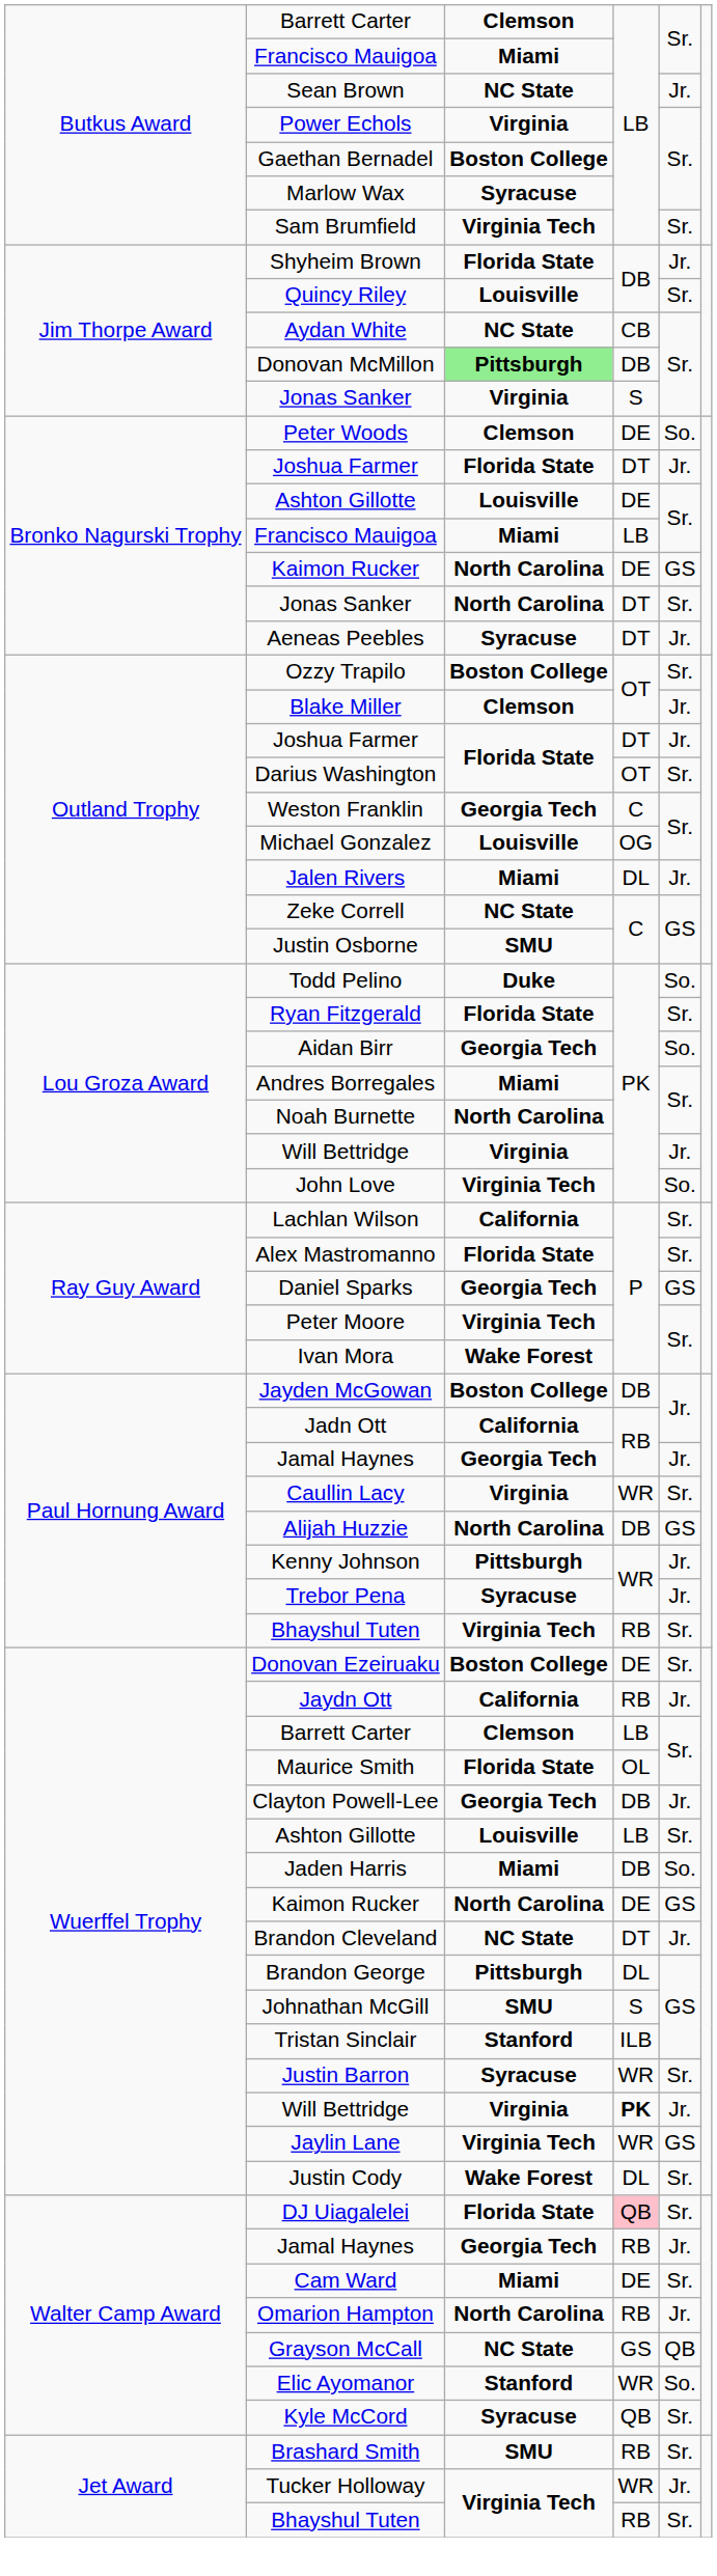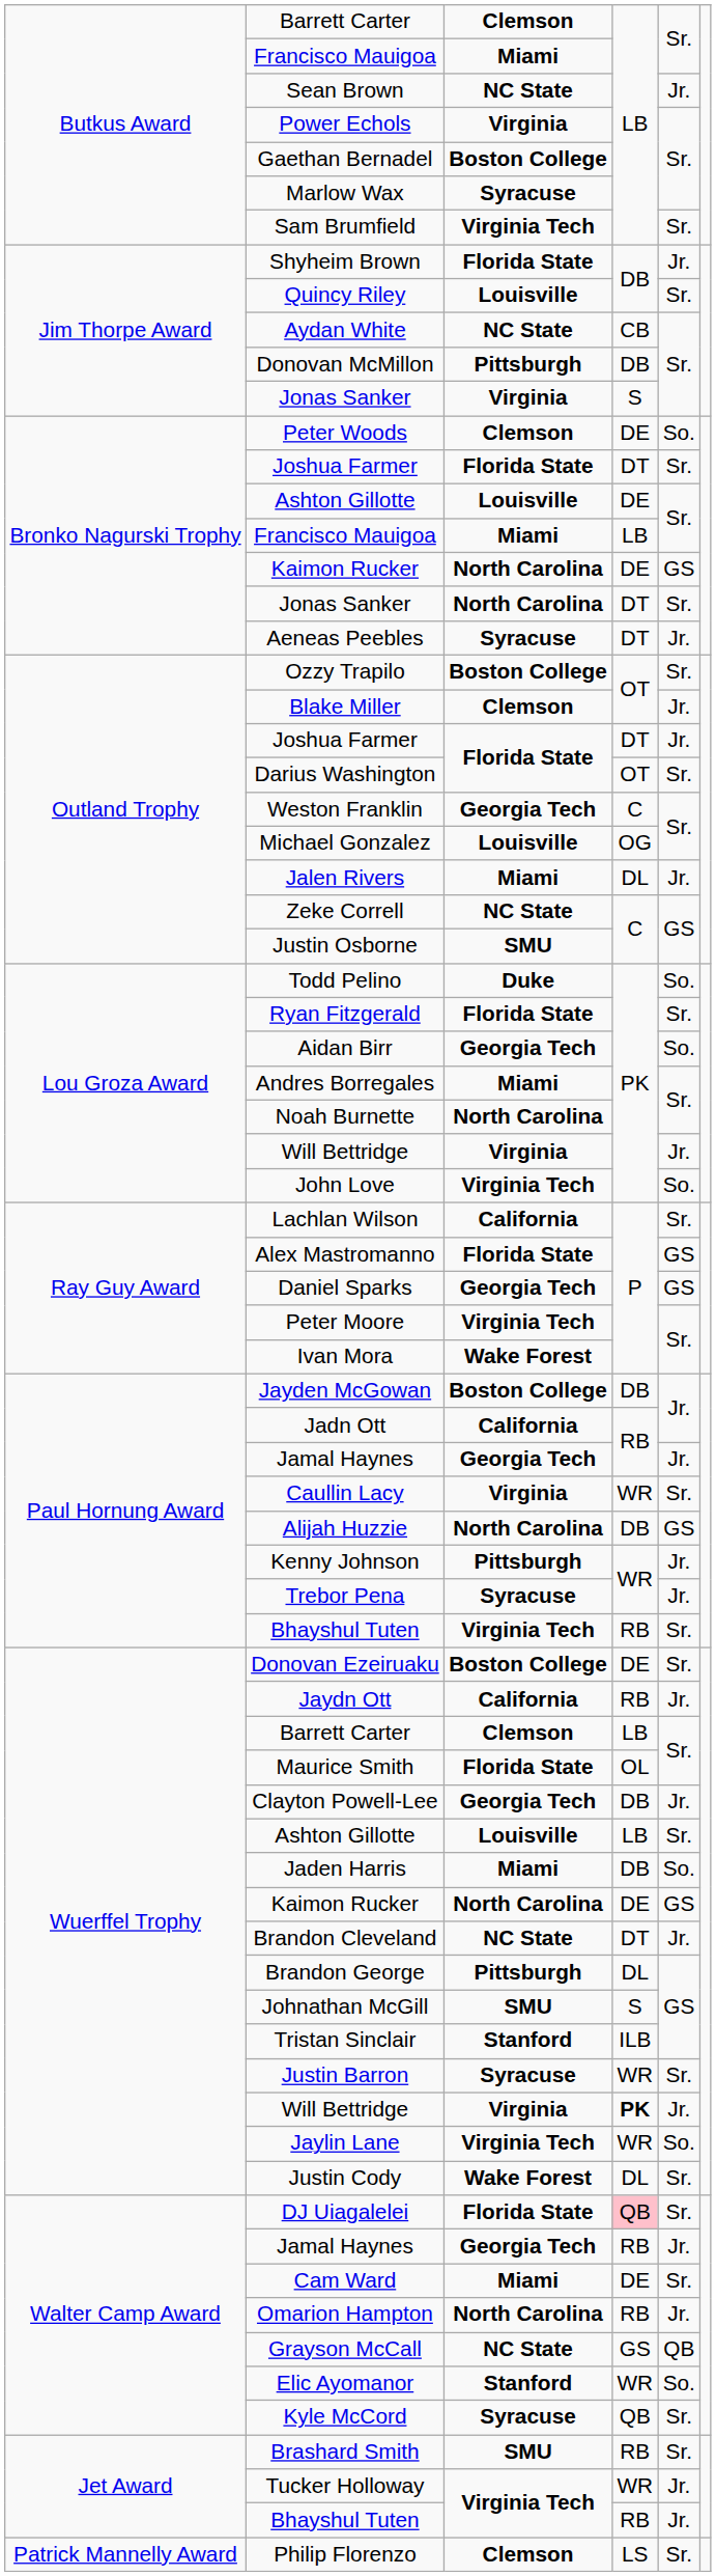Donovan McMillon | column 3: lightgreen background -> no background
Bronko Nagurski Trophy / Joshua Farmer | column 5: Jr. -> Sr.
Alex Mastromanno | column 5: Sr. -> GS
Jaylin Lane | column 5: GS -> So.
Jet Award / Bhayshul Tuten | column 5: Sr. -> Jr.
+ row: Patrick Mannelly Award | Philip Florenzo | Clemson | LS | Sr.
